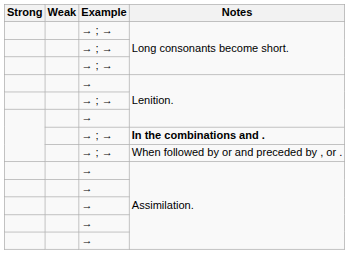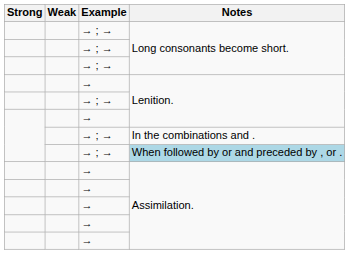In the combinations and . | Notes: bold -> normal
When followed by or and preceded by , or . | Notes: no background -> lightblue background
